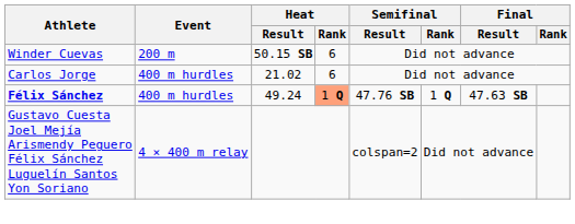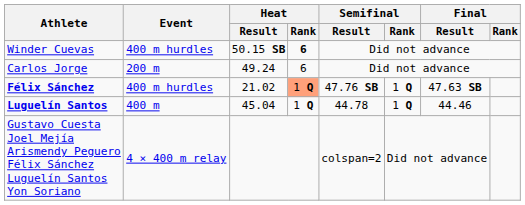Winder Cuevas | Event: 200 m -> 400 m hurdles
Winder Cuevas | Heat / Rank: normal -> bold
Carlos Jorge | Event: 400 m hurdles -> 200 m
Carlos Jorge | Heat / Result: 21.02 -> 49.24
Félix Sánchez | Heat / Result: 49.24 -> 21.02
+ row: Luguelín Santos | 400 m | 45.04 | 1 Q | 44.78 | 1 Q | 44.46
